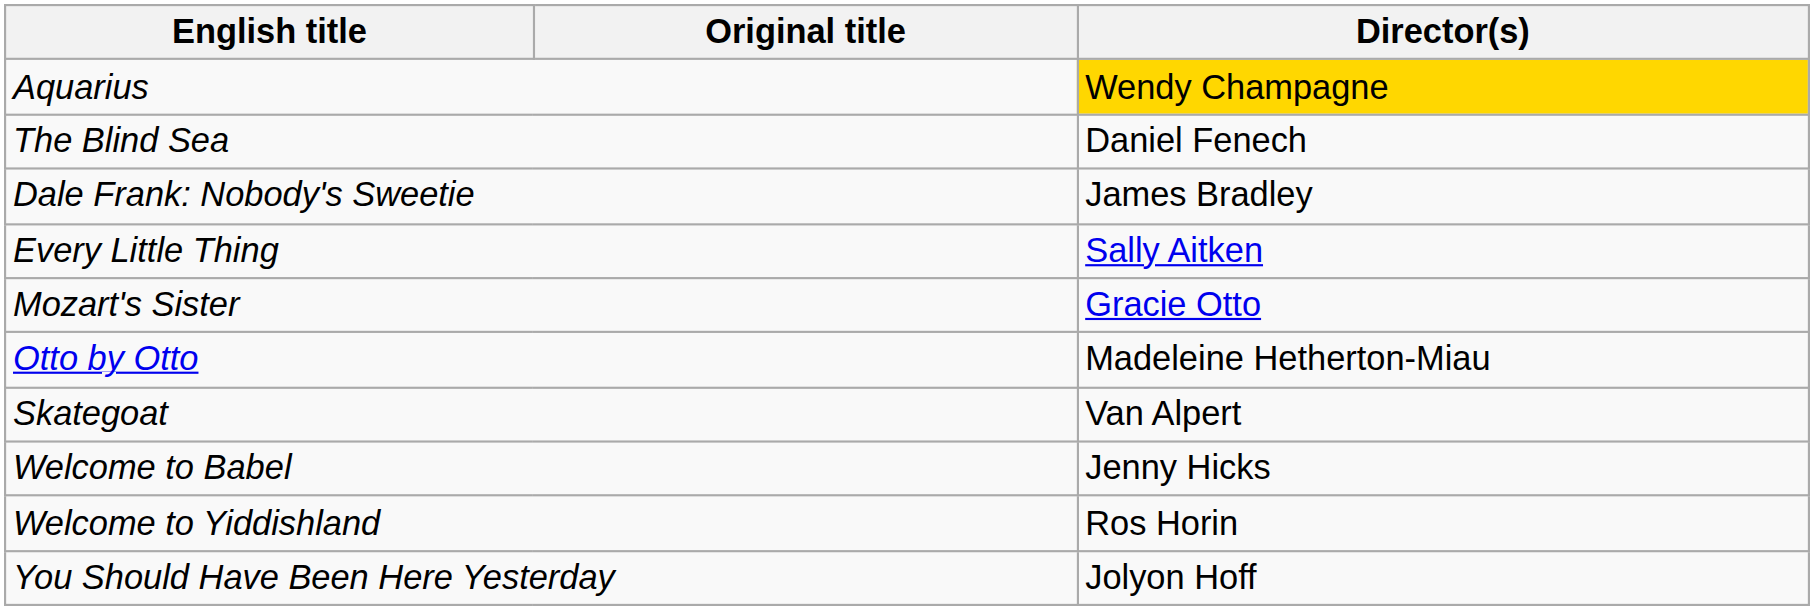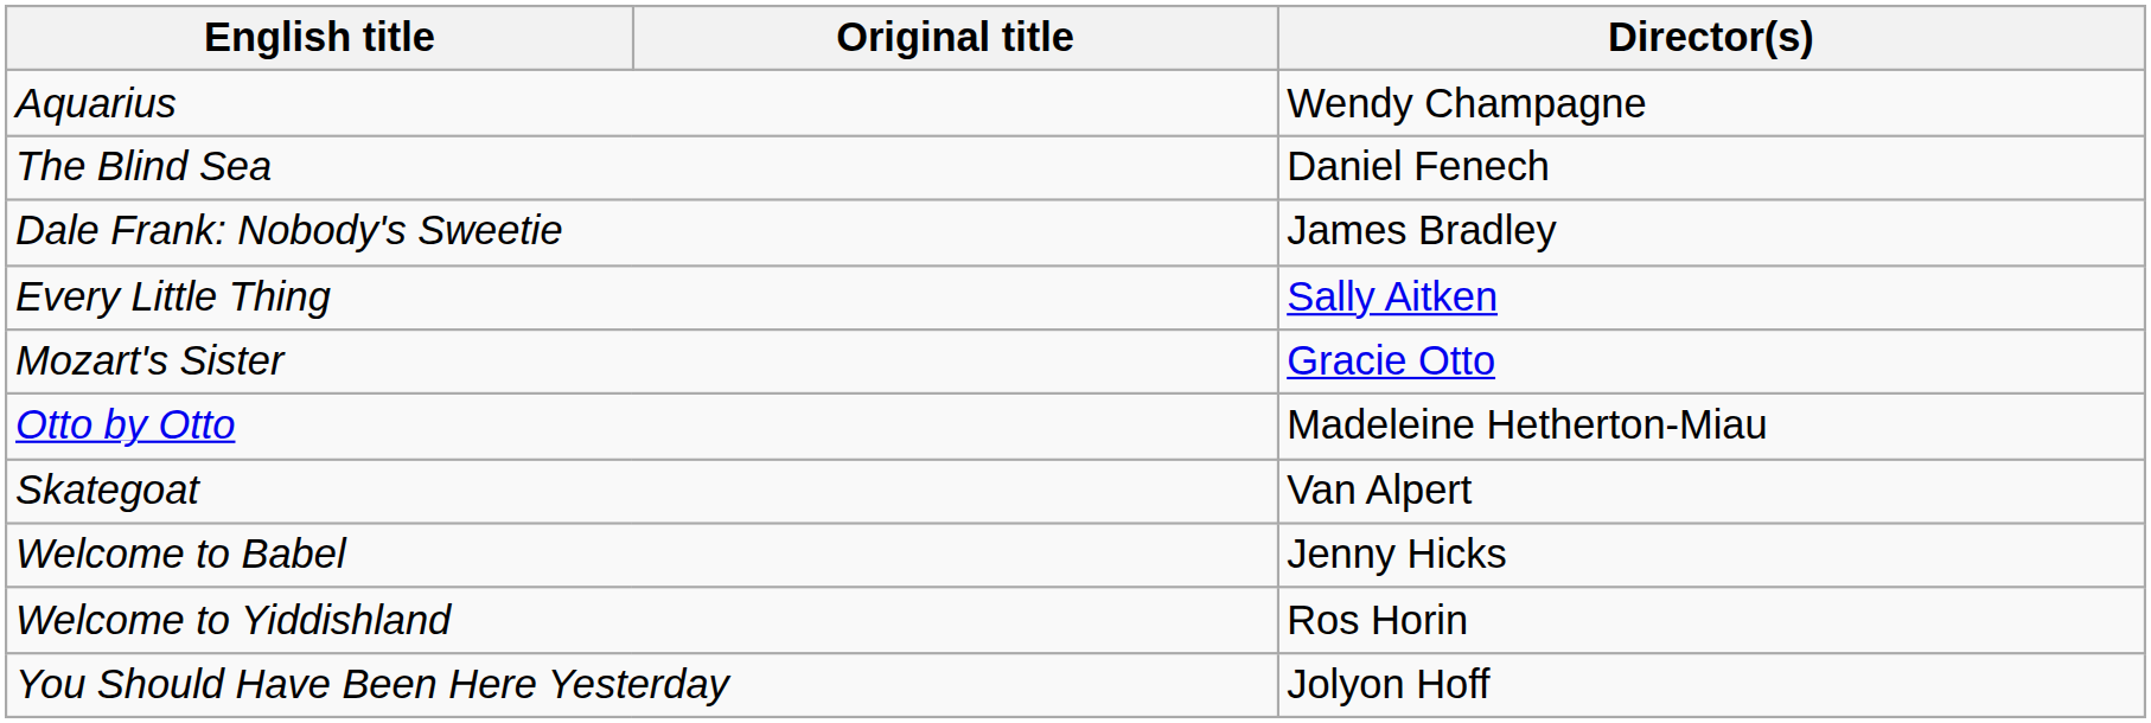Aquarius | Director(s): gold background -> no background
